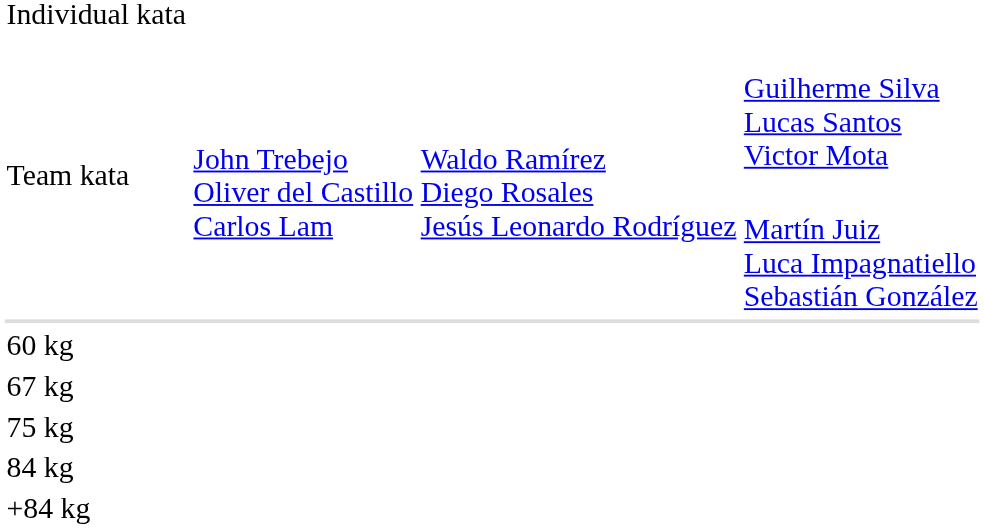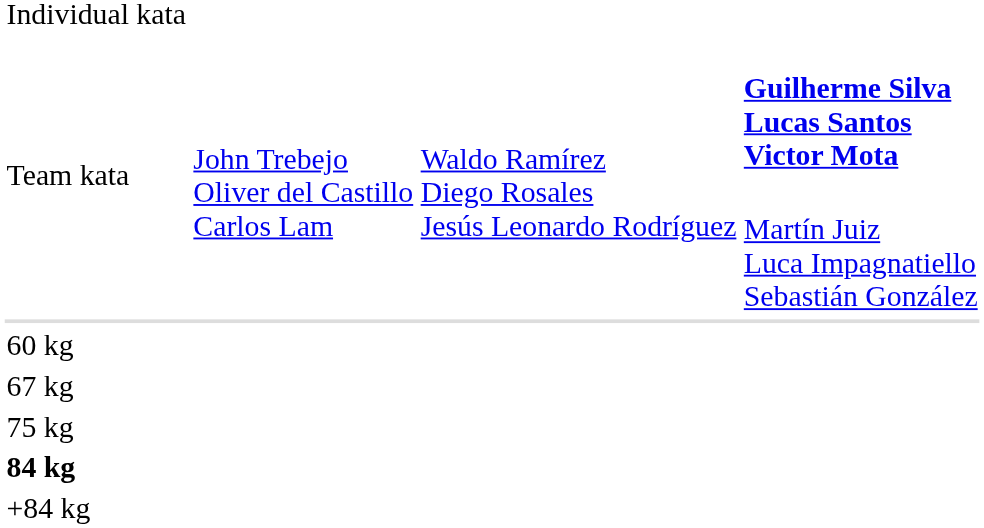Team kata / Guilherme Silva Lucas Santos Victor Mota | column 4: normal -> bold
84 kg | column 1: normal -> bold
